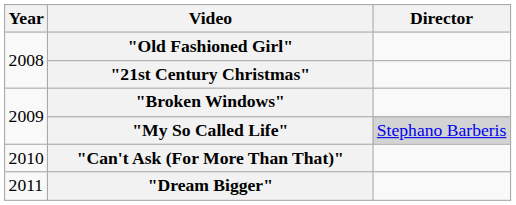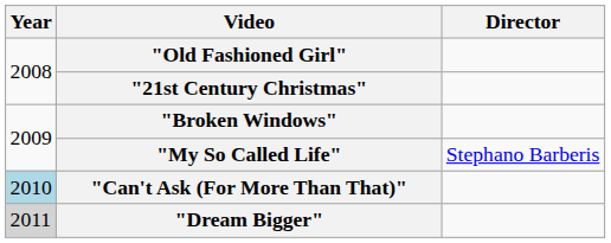"My So Called Life" | Director: lightgrey background -> no background
"Can't Ask (For More Than That)" | Year: no background -> lightblue background
"Dream Bigger" | Year: no background -> lightgrey background
